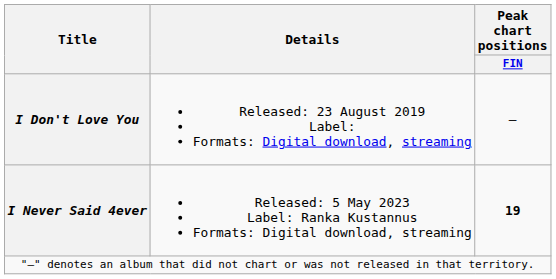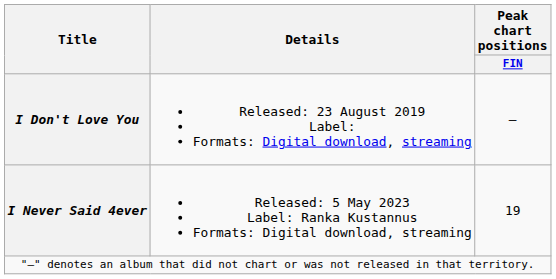I Never Said 4ever | Peak chart positions / FIN: bold -> normal
